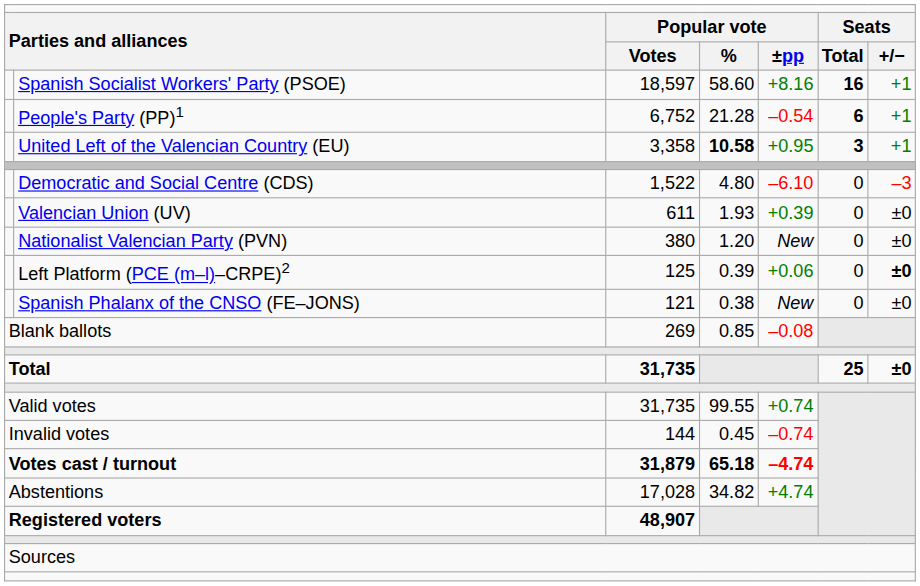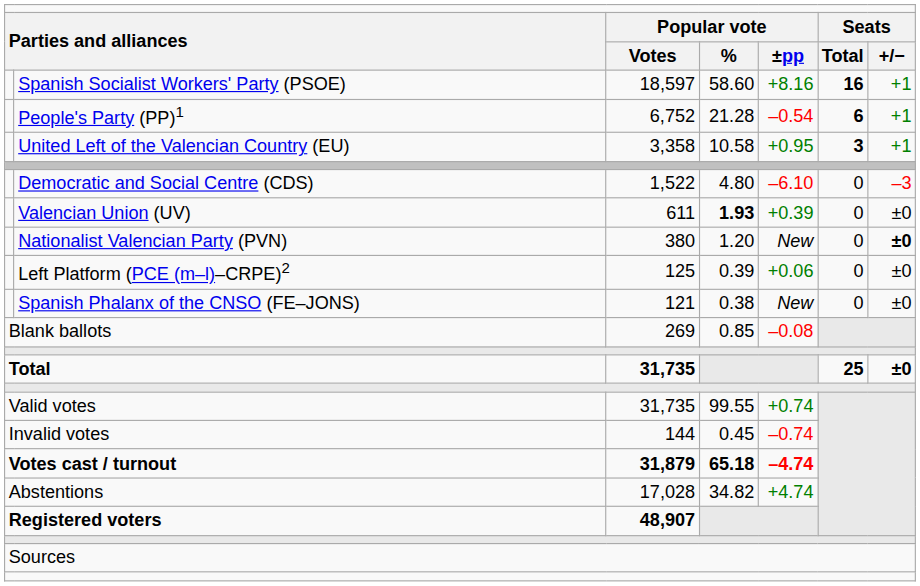United Left of the Valencian Country (EU) | column 4: bold -> normal
Valencian Union (UV) | column 4: normal -> bold
Nationalist Valencian Party (PVN) | column 7: normal -> bold
Left Platform (PCE (m–l)–CRPE)2 | column 7: bold -> normal
